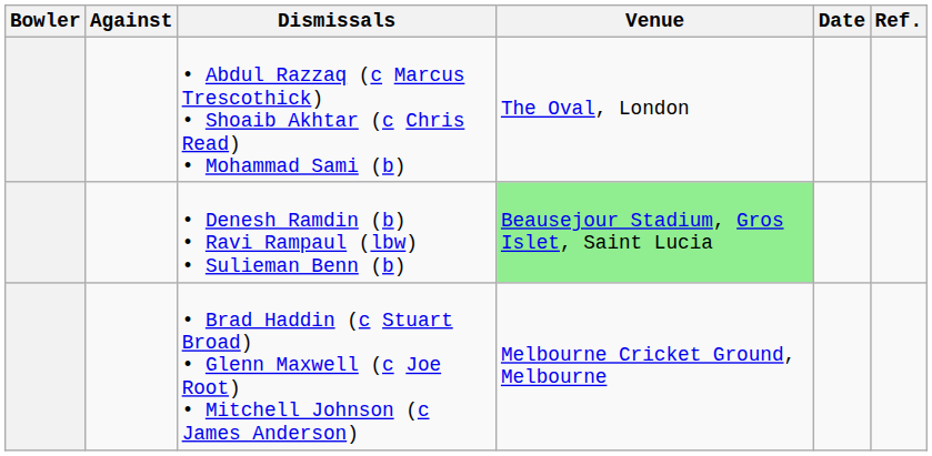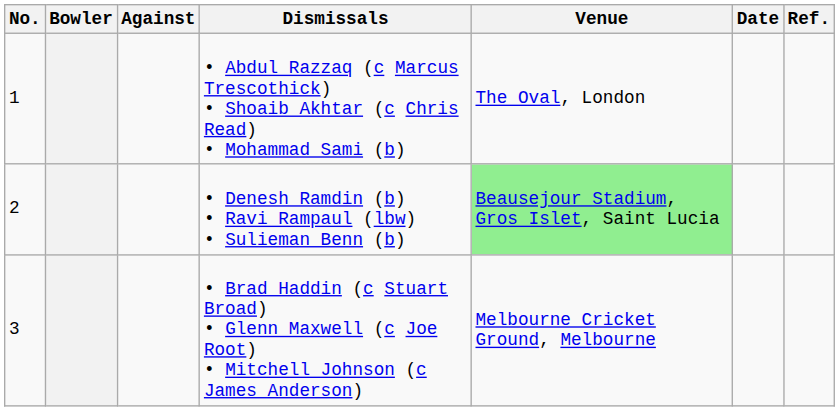+ column: No. | 1 | 2 | 3
